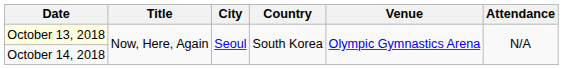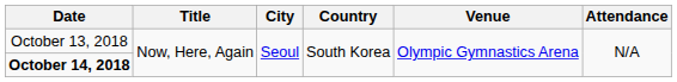October 13, 2018 | Date: lightyellow background -> no background
October 14, 2018 | Date: normal -> bold
